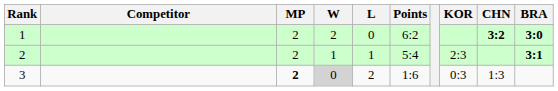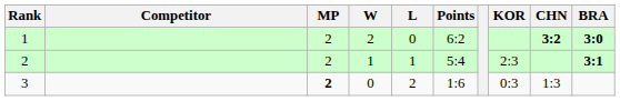3 | W: lightgrey background -> no background
